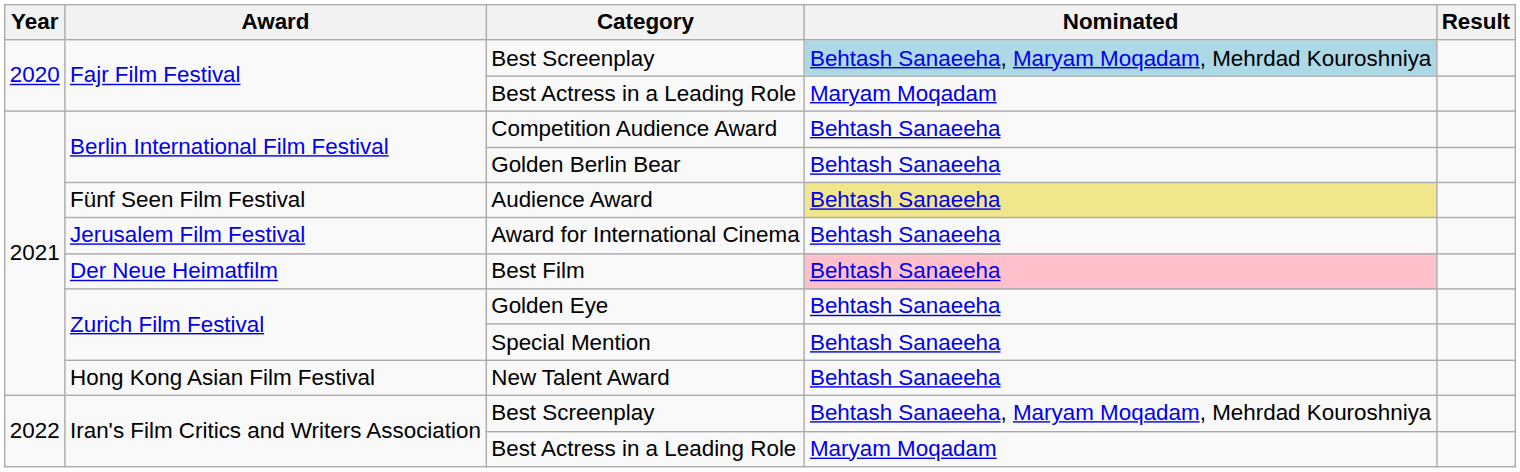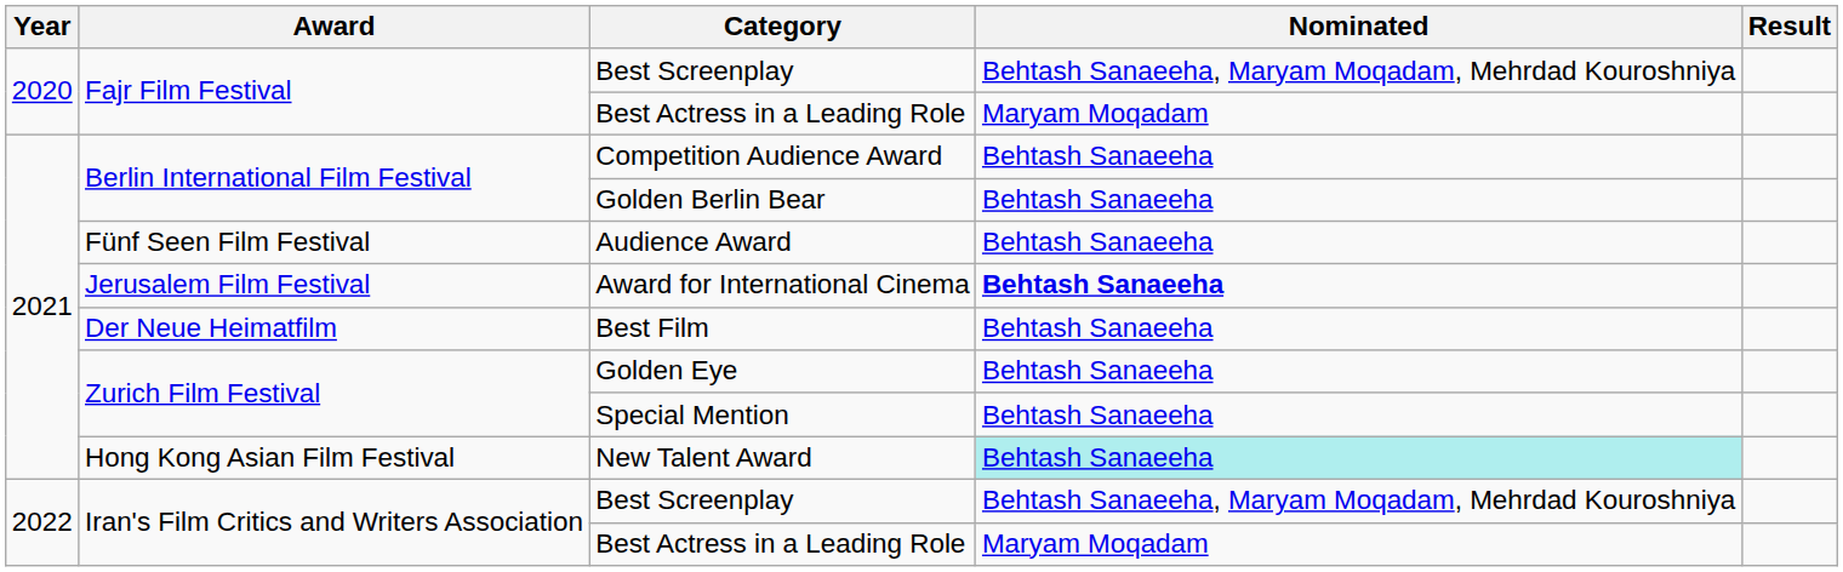Fajr Film Festival / Best Screenplay | Nominated: lightblue background -> no background
Audience Award | Nominated: khaki background -> no background
Award for International Cinema | Nominated: normal -> bold
Best Film | Nominated: pink background -> no background
New Talent Award | Nominated: no background -> paleturquoise background
